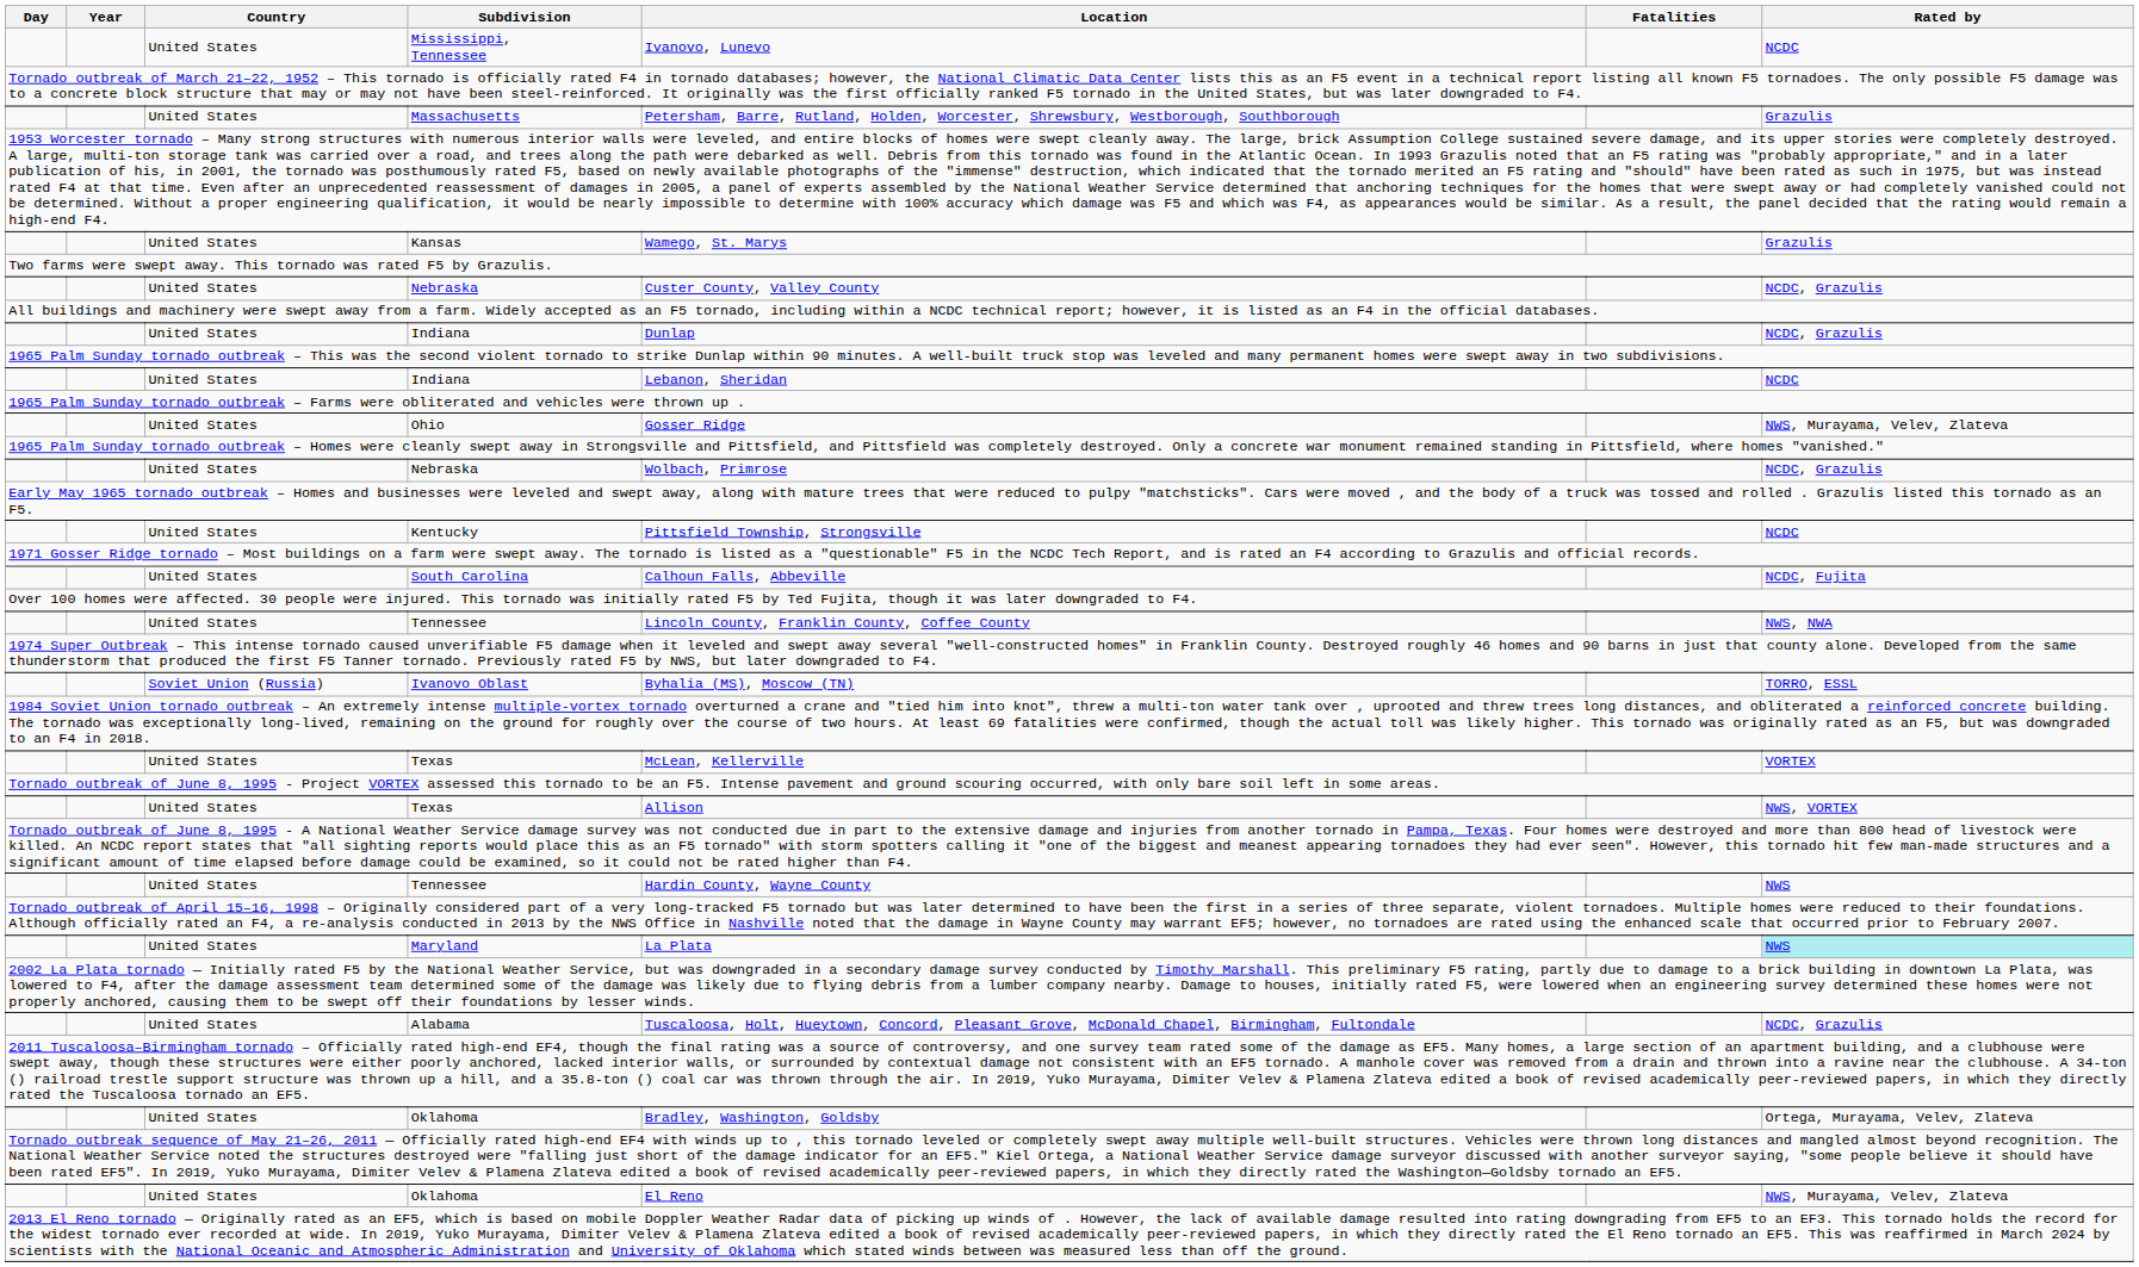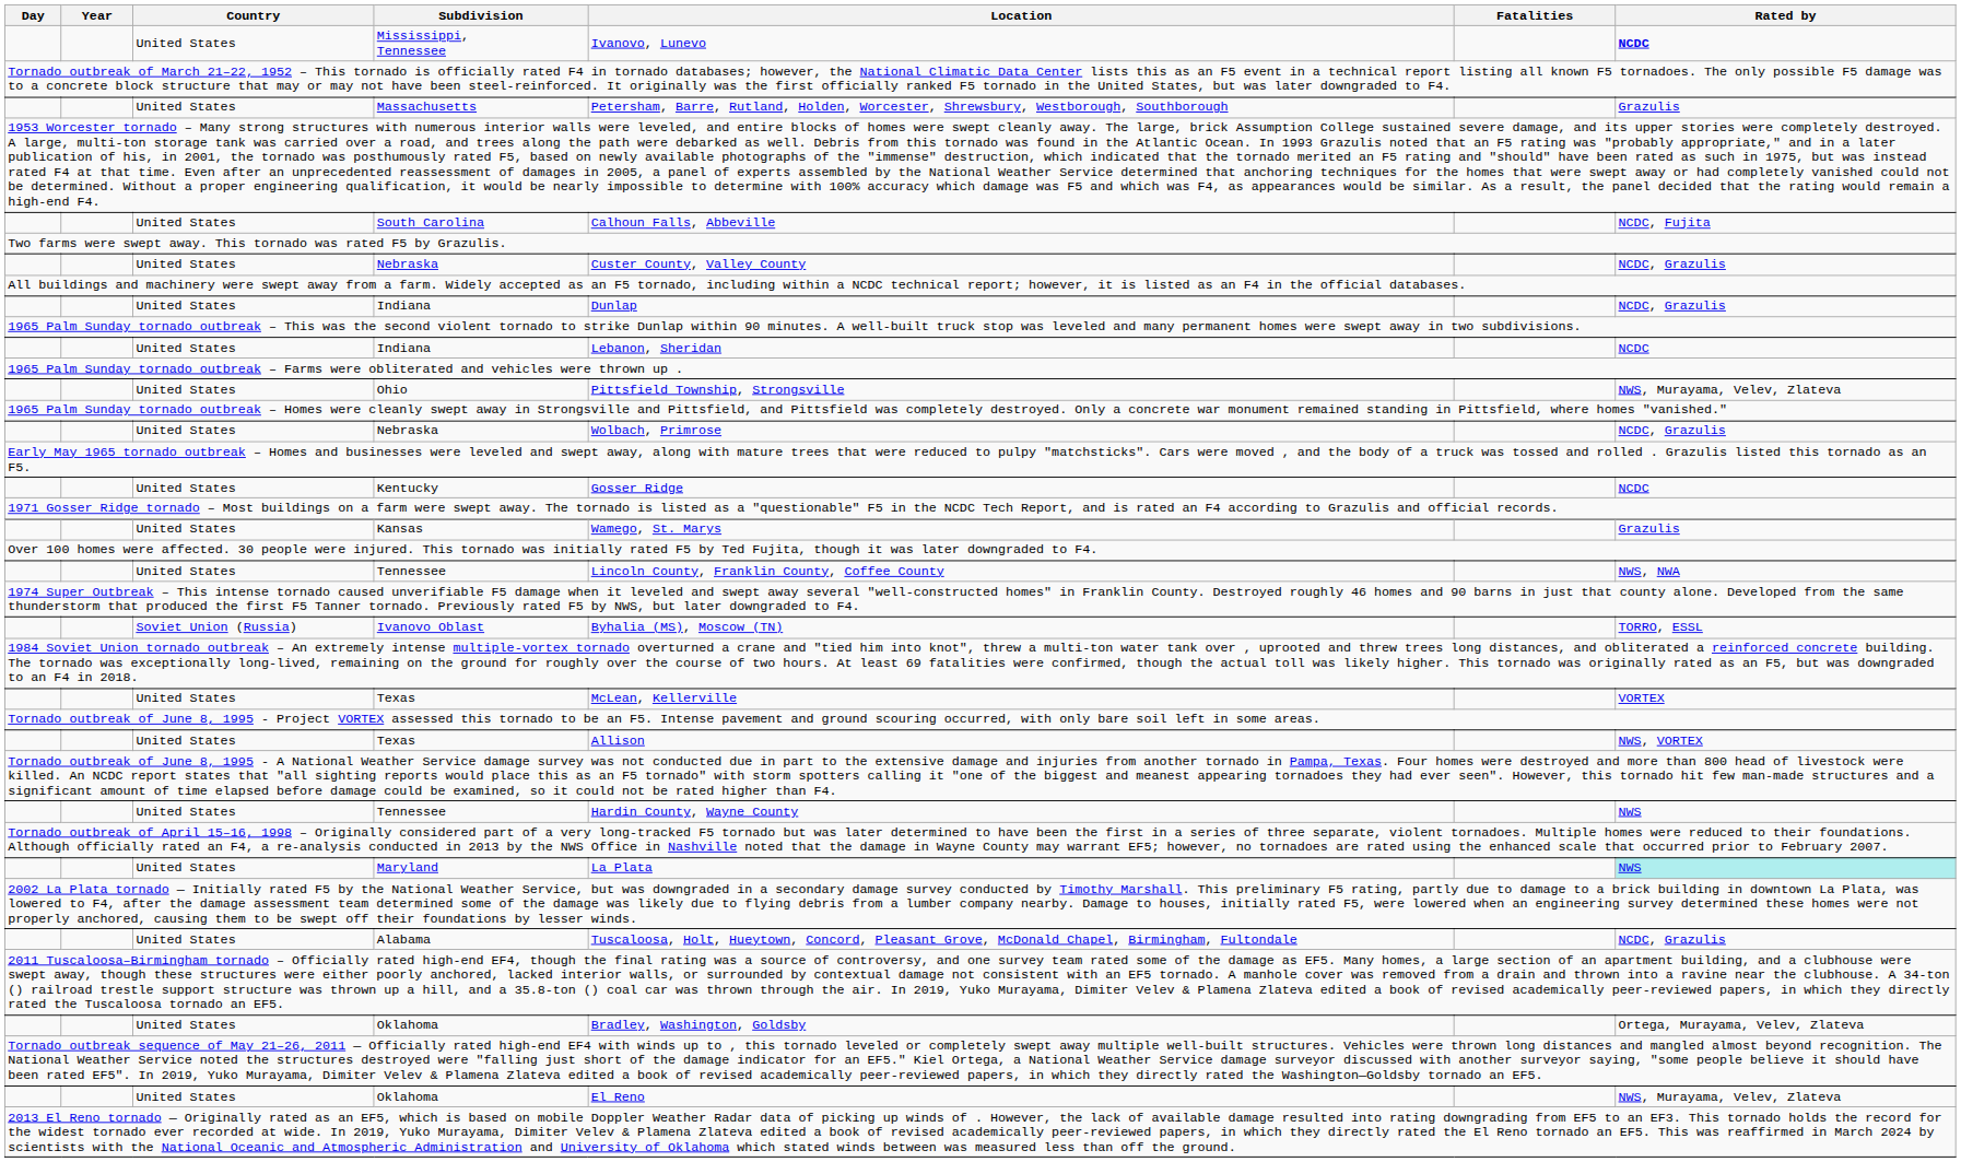Mississippi, Tennessee | Rated by: normal -> bold
rows swapped: Kansas <-> South Carolina
Ohio | Location: Gosser Ridge -> Pittsfield Township, Strongsville
Kentucky | Location: Pittsfield Township, Strongsville -> Gosser Ridge
